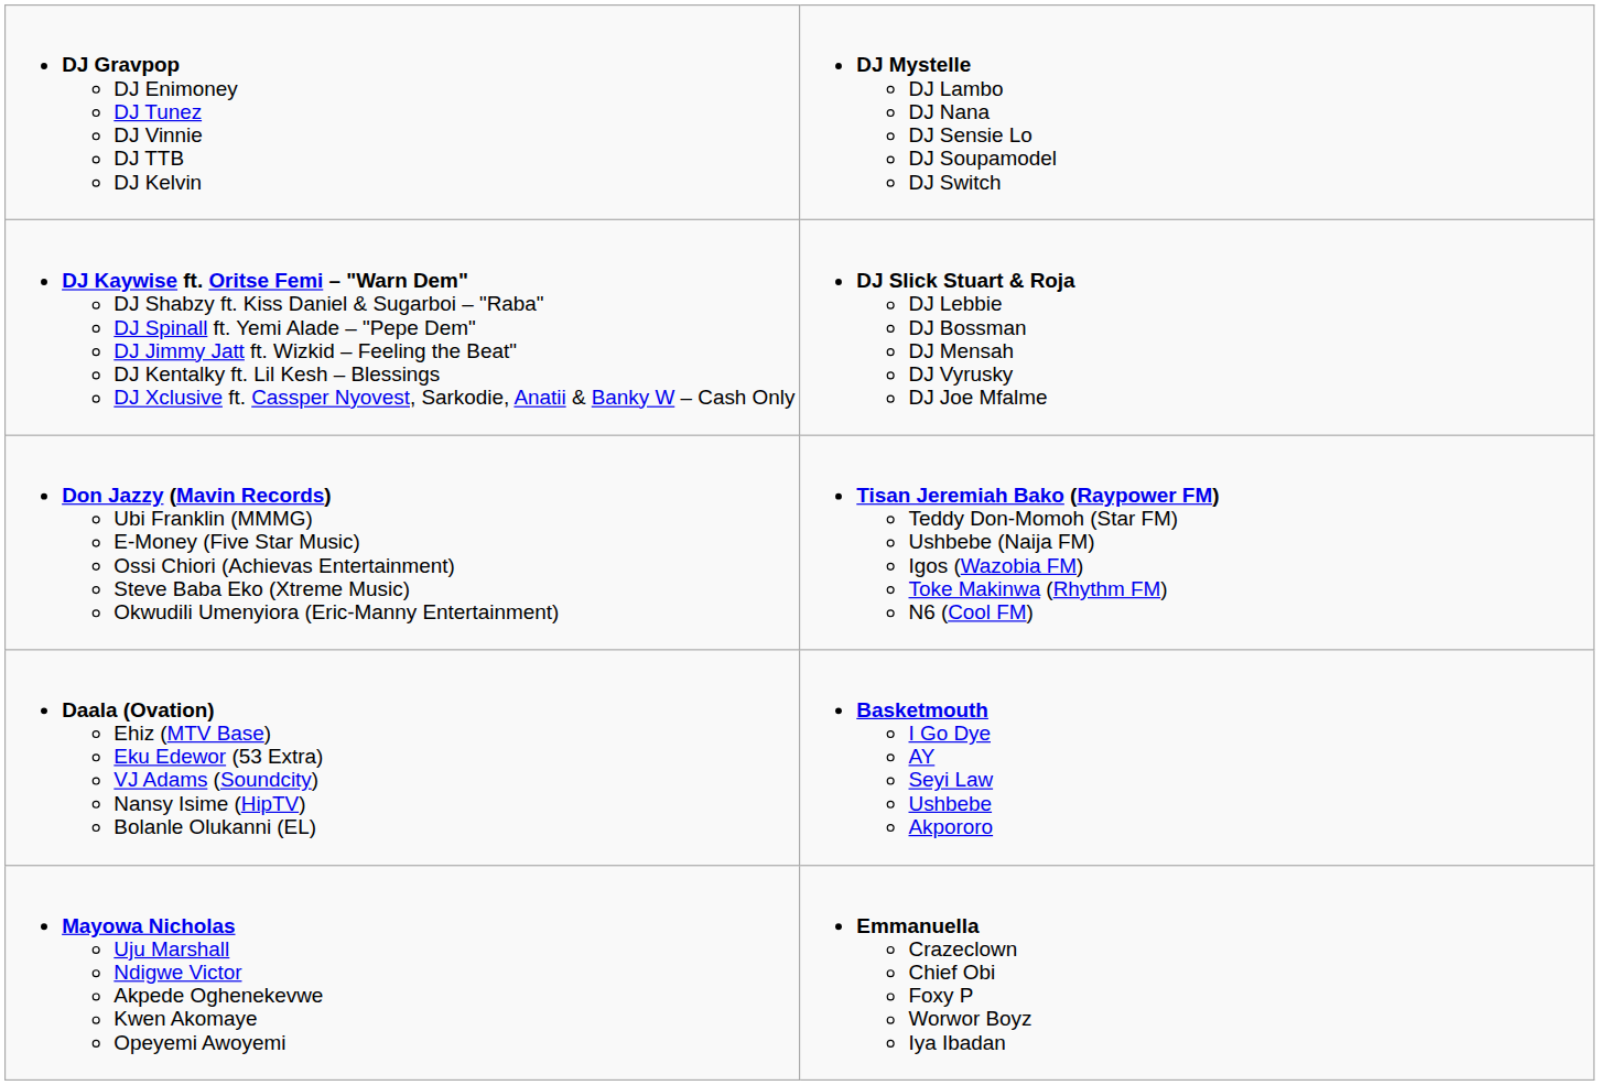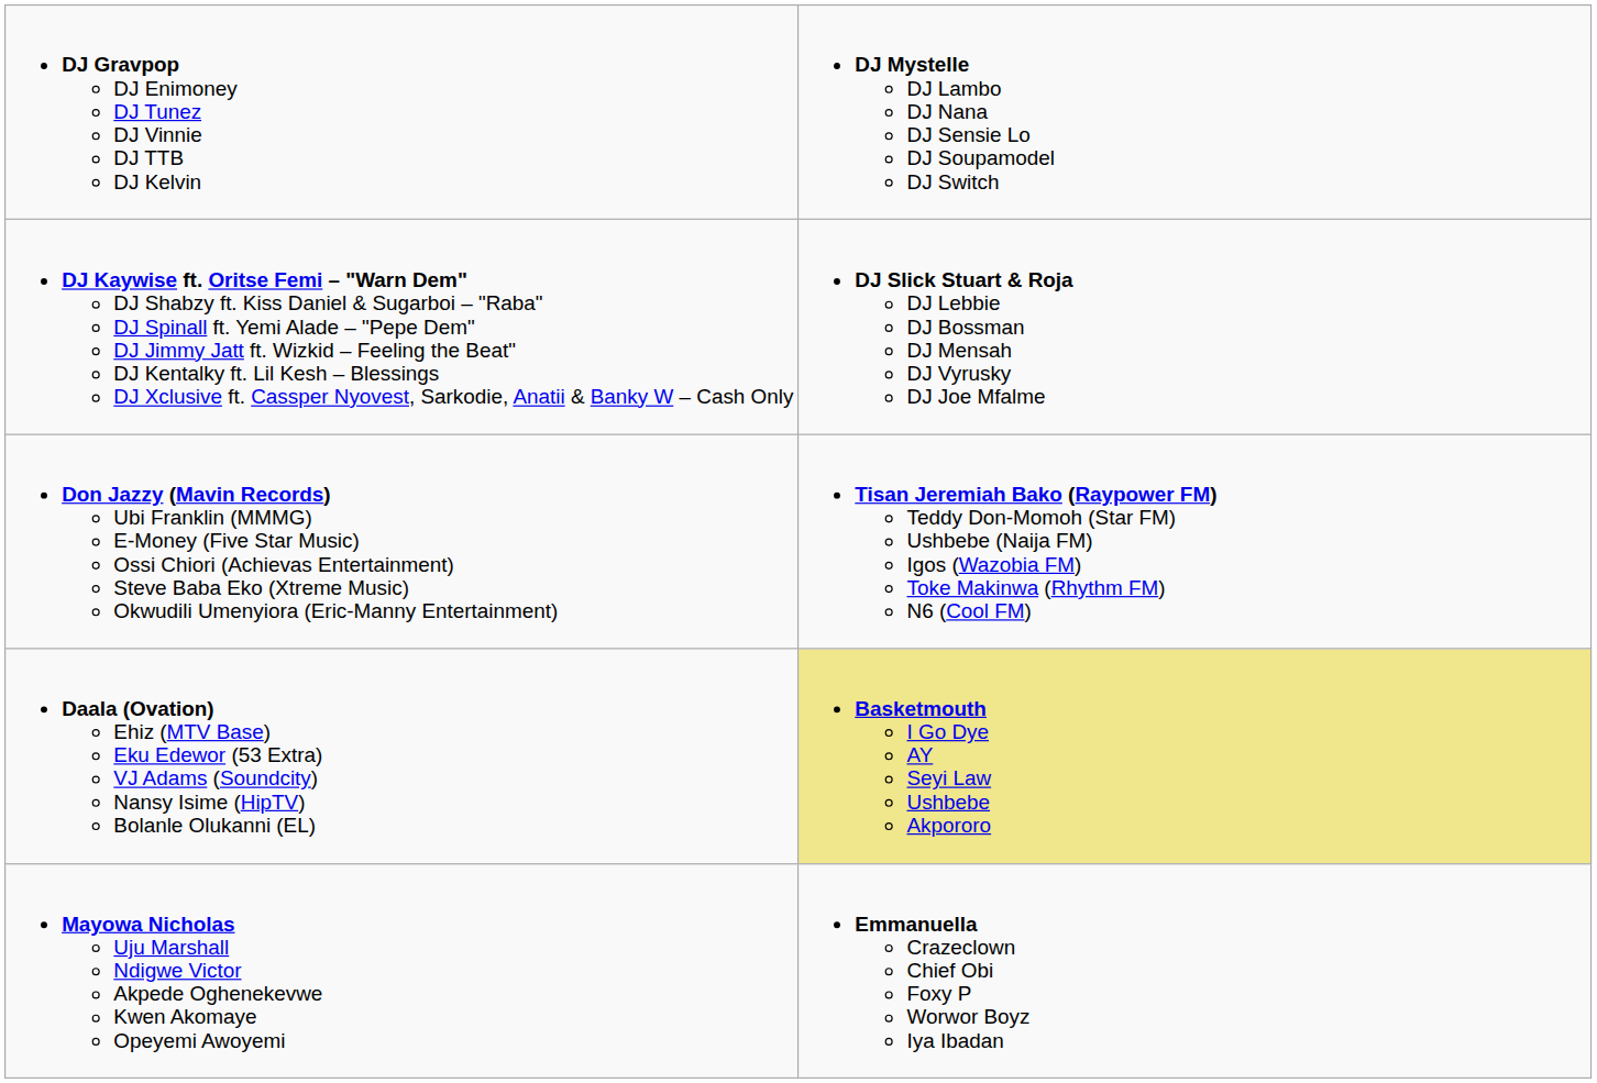row 4 | column 2: no background -> khaki background
